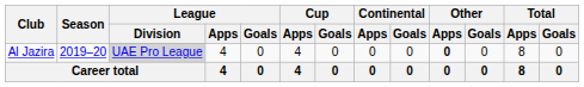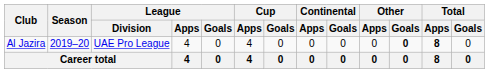Al Jazira | League / Division: lightgrey background -> no background
Al Jazira | Other / Apps: bold -> normal
Al Jazira | Other / Goals: normal -> bold
Al Jazira | Total / Apps: normal -> bold
